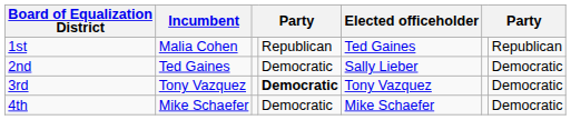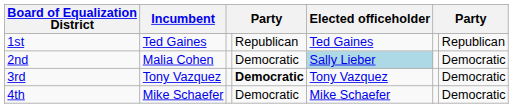1st | Incumbent: Malia Cohen -> Ted Gaines
2nd | Incumbent: Ted Gaines -> Malia Cohen
2nd | Elected officeholder: no background -> lightblue background
